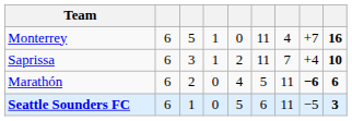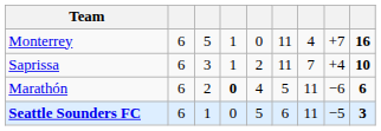Marathón | column 4: normal -> bold
Marathón | column 8: bold -> normal
